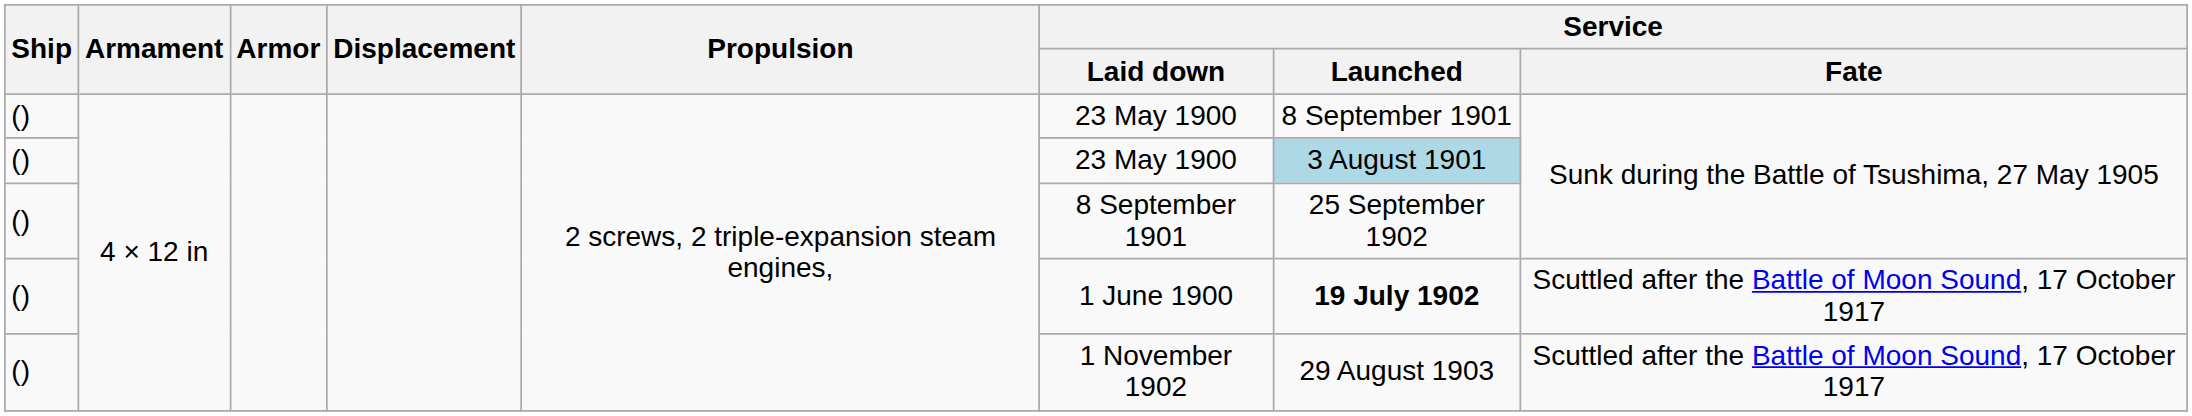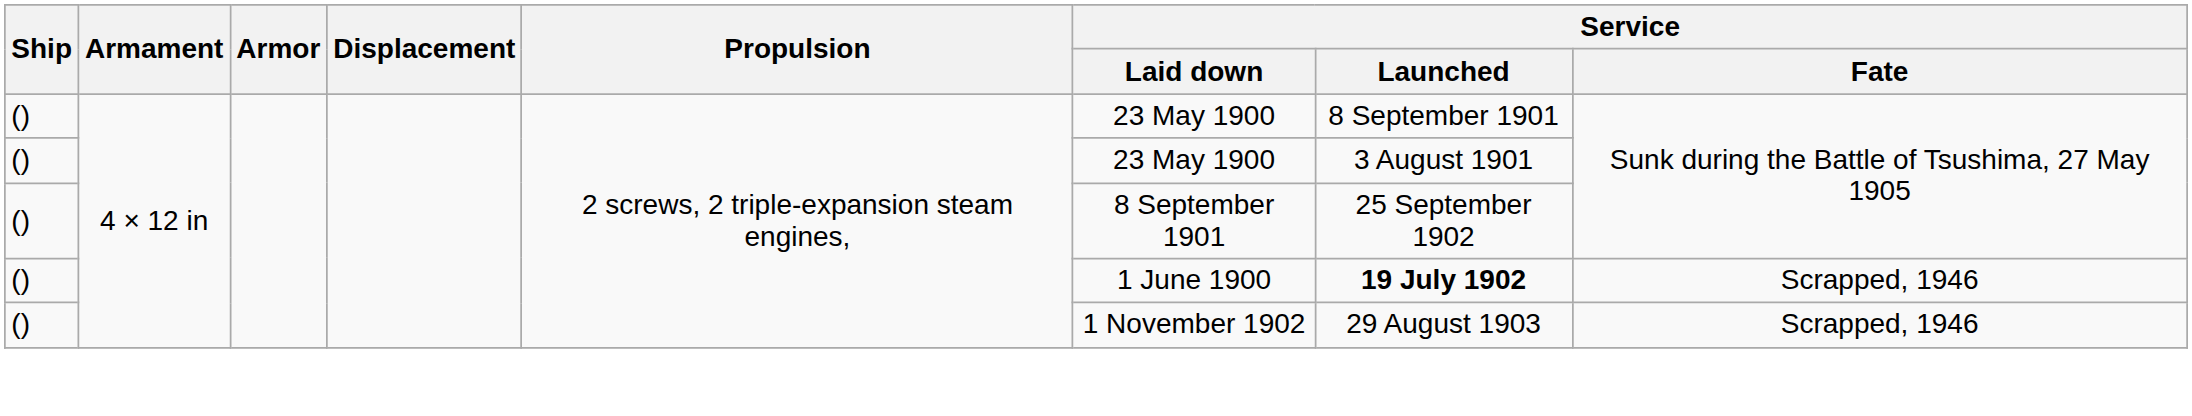row 4 | Service / Launched: lightblue background -> no background
row 6 | Service / Fate: Scuttled after the Battle of Moon Sound, 17 October 1917 -> Scrapped, 1946
row 7 | Service / Fate: Scuttled after the Battle of Moon Sound, 17 October 1917 -> Scrapped, 1946
